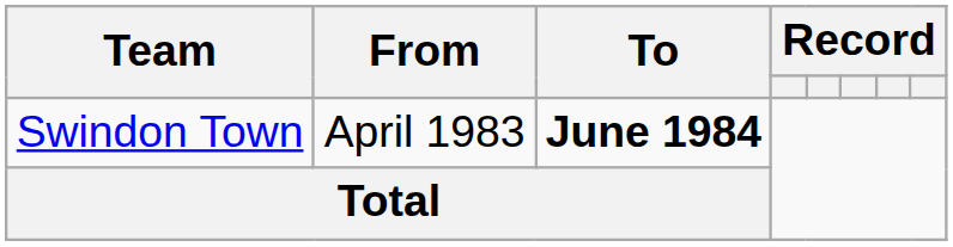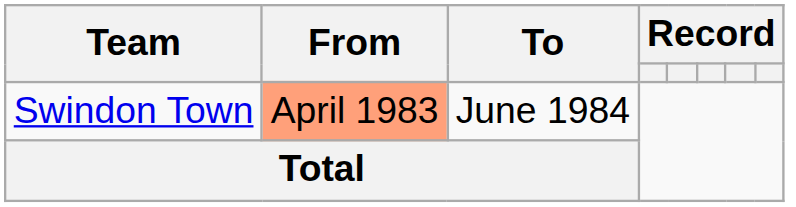Swindon Town | From: no background -> lightsalmon background
Swindon Town | To: bold -> normal
